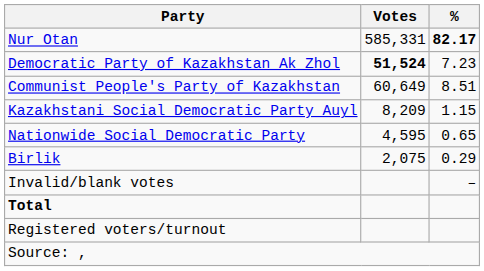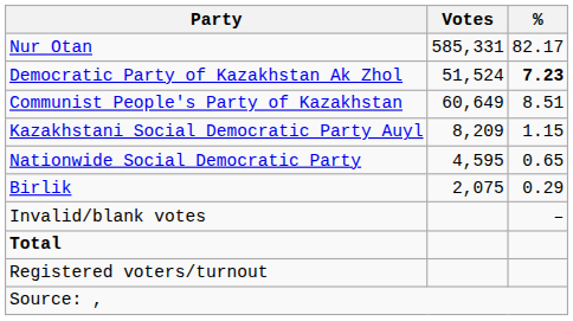Nur Otan | %: bold -> normal
Democratic Party of Kazakhstan Ak Zhol | Votes: bold -> normal
Democratic Party of Kazakhstan Ak Zhol | %: normal -> bold
